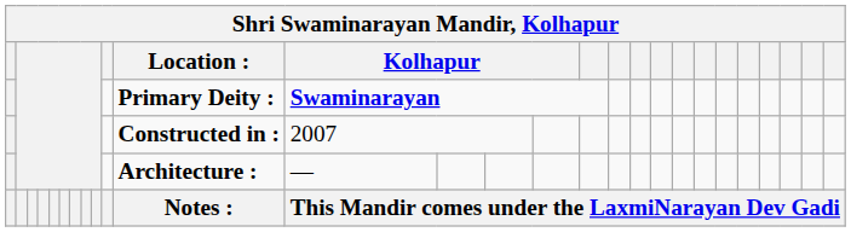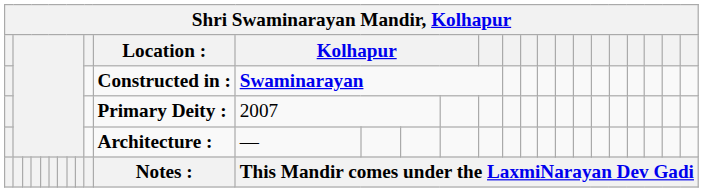row 3 | Location :: Primary Deity : -> Constructed in :
row 4 | Location :: Constructed in : -> Primary Deity :
